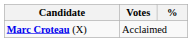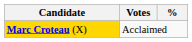Marc Croteau (X) | Candidate: no background -> gold background
